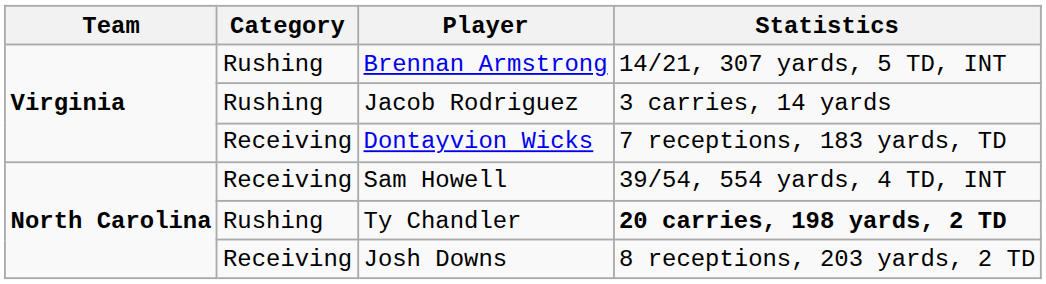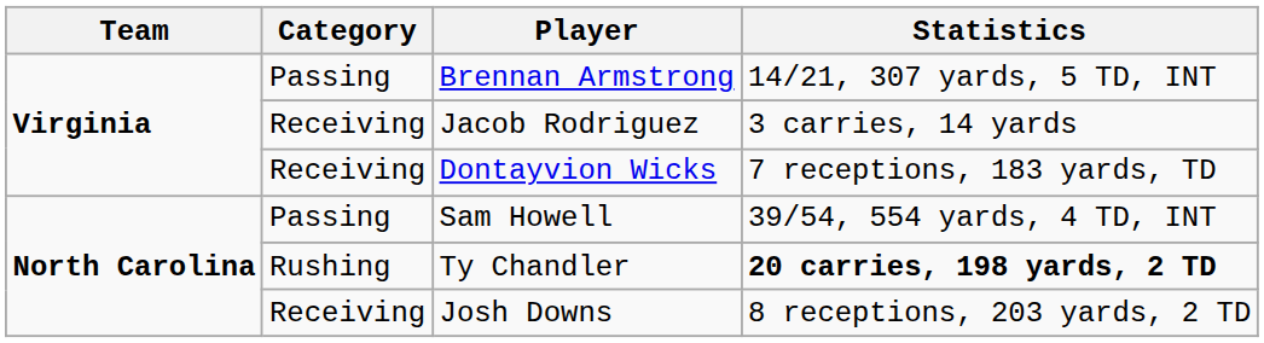Brennan Armstrong | Category: Rushing -> Passing
Jacob Rodriguez | Category: Rushing -> Receiving
Sam Howell | Category: Receiving -> Passing
